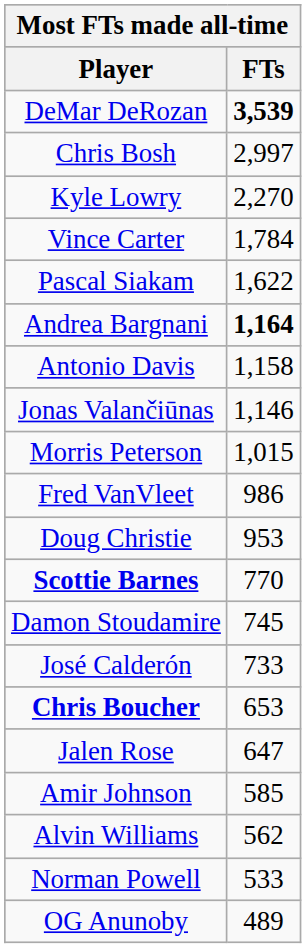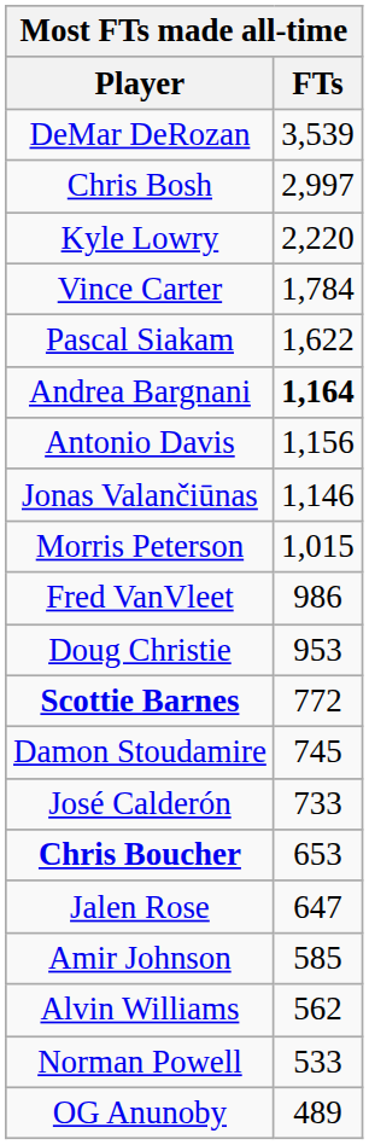DeMar DeRozan | FTs: bold -> normal
Kyle Lowry | FTs: 2,270 -> 2,220
Antonio Davis | FTs: 1,158 -> 1,156
Scottie Barnes | FTs: 770 -> 772
